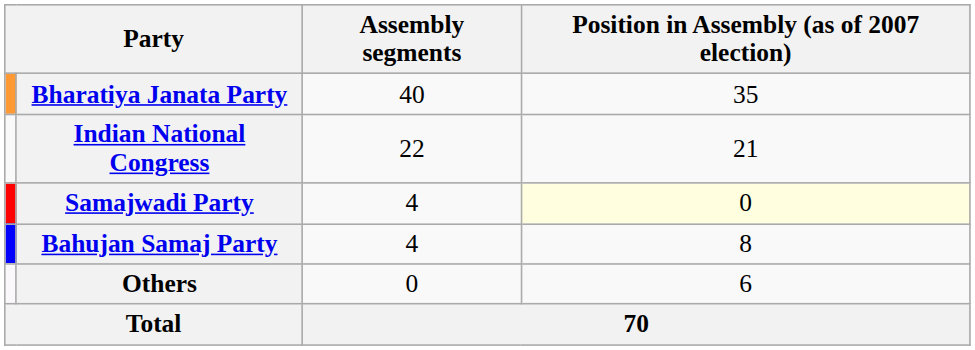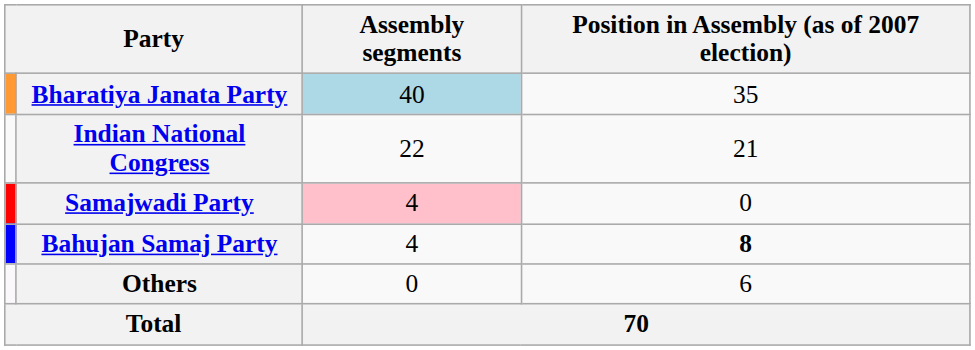Bharatiya Janata Party | Assembly segments: no background -> lightblue background
Samajwadi Party | Assembly segments: no background -> pink background
Samajwadi Party | Position in Assembly (as of 2007 election): lightyellow background -> no background
Bahujan Samaj Party | Position in Assembly (as of 2007 election): normal -> bold
